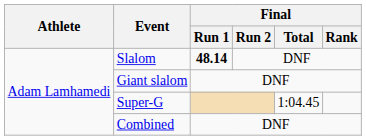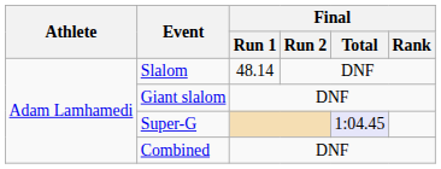Slalom | Final / Run 1: bold -> normal
Super-G | Final / Total: no background -> lavender background
